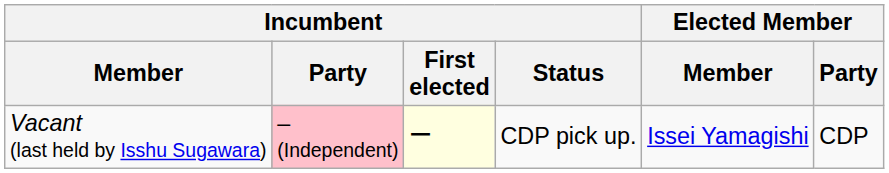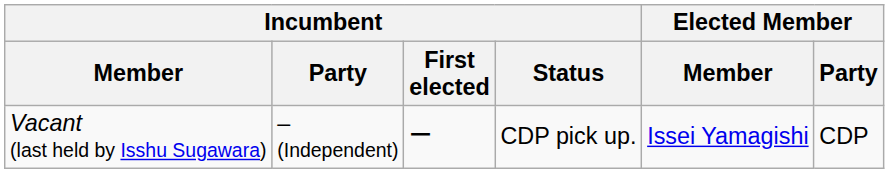Vacant (last held by Isshu Sugawara) | Incumbent / Party: pink background -> no background
Vacant (last held by Isshu Sugawara) | Incumbent / First elected: lightyellow background -> no background
